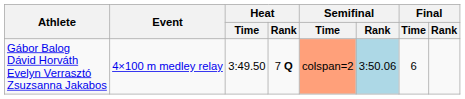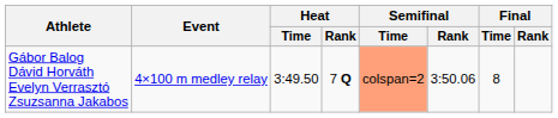Gábor Balog Dávid Horváth Evelyn Verrasztó Zsuzsanna Jakabos | Semifinal / Rank: lightblue background -> no background
Gábor Balog Dávid Horváth Evelyn Verrasztó Zsuzsanna Jakabos | Final / Time: 6 -> 8
